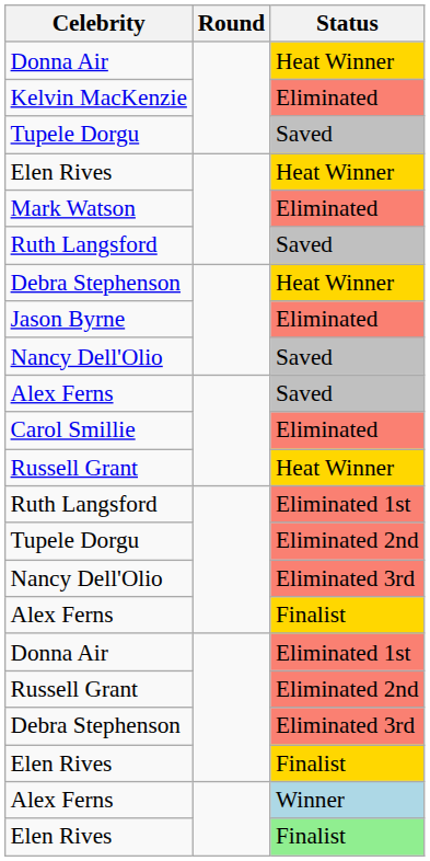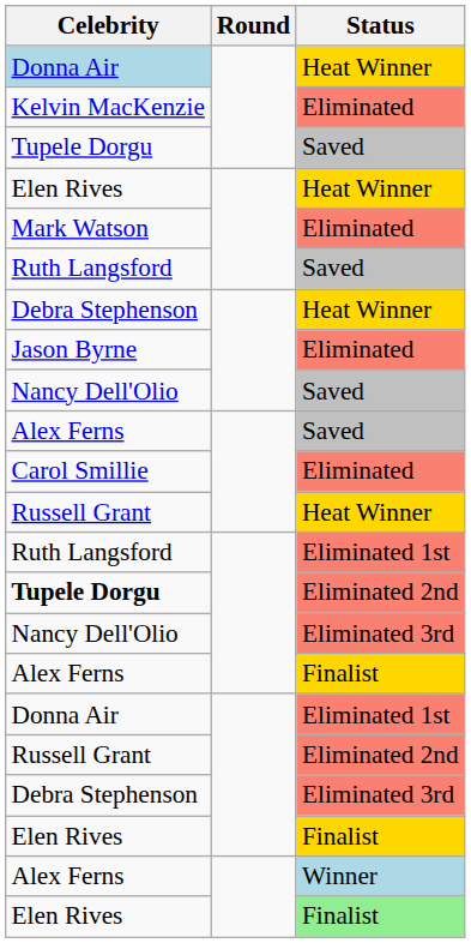Donna Air / Heat Winner | Celebrity: no background -> lightblue background
Tupele Dorgu / Eliminated 2nd | Celebrity: normal -> bold
